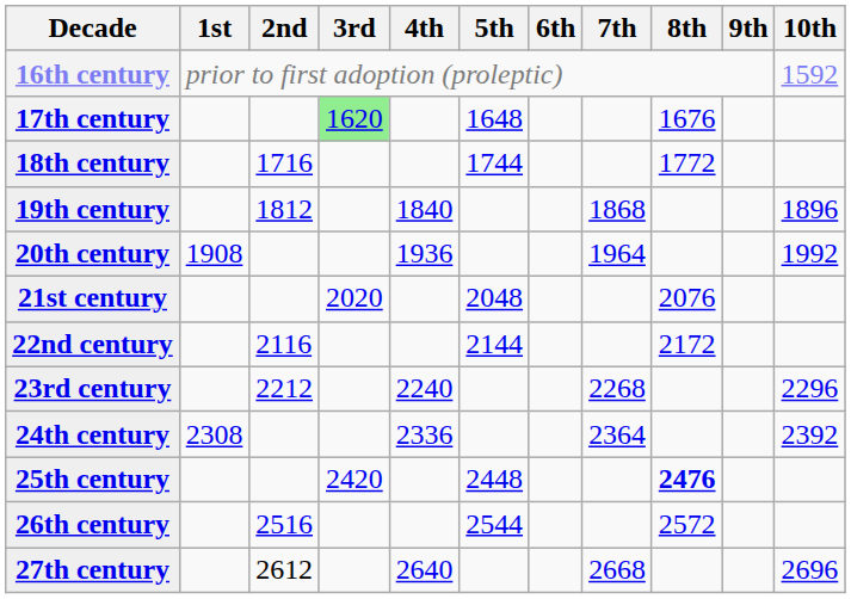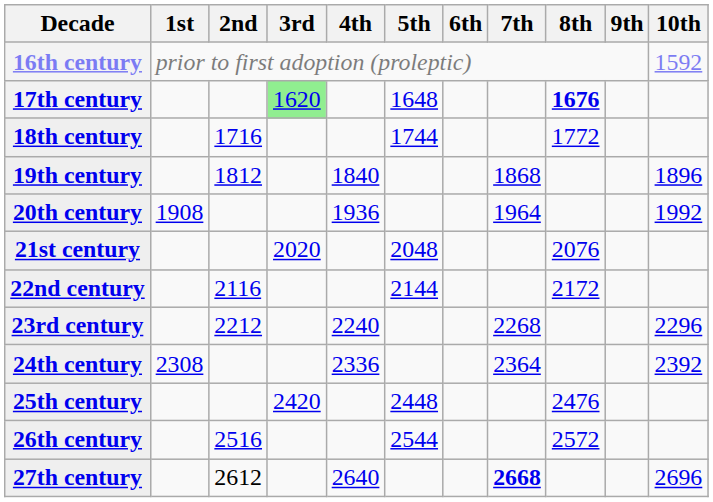17th century | 8th: normal -> bold
25th century | 8th: bold -> normal
27th century | 7th: normal -> bold
